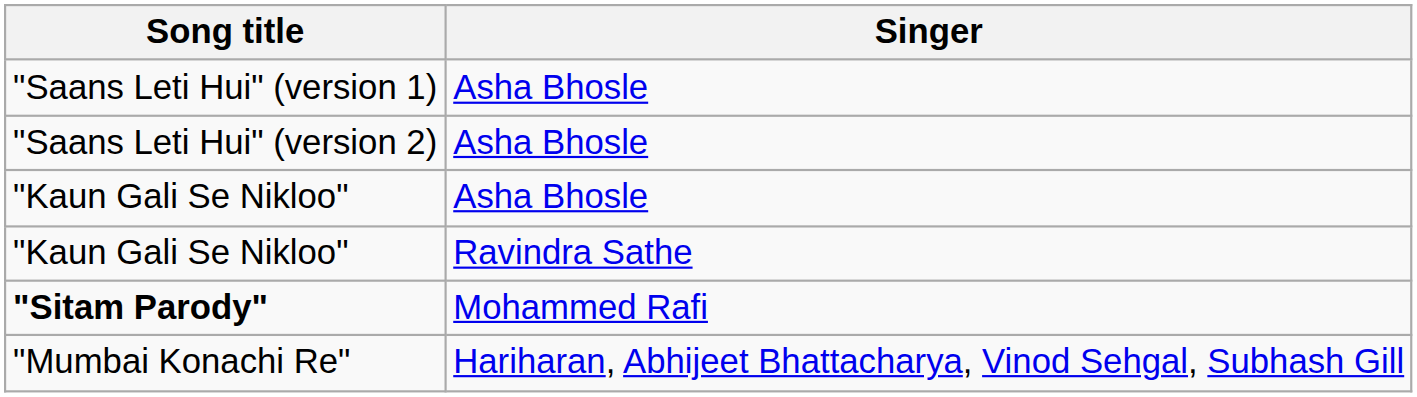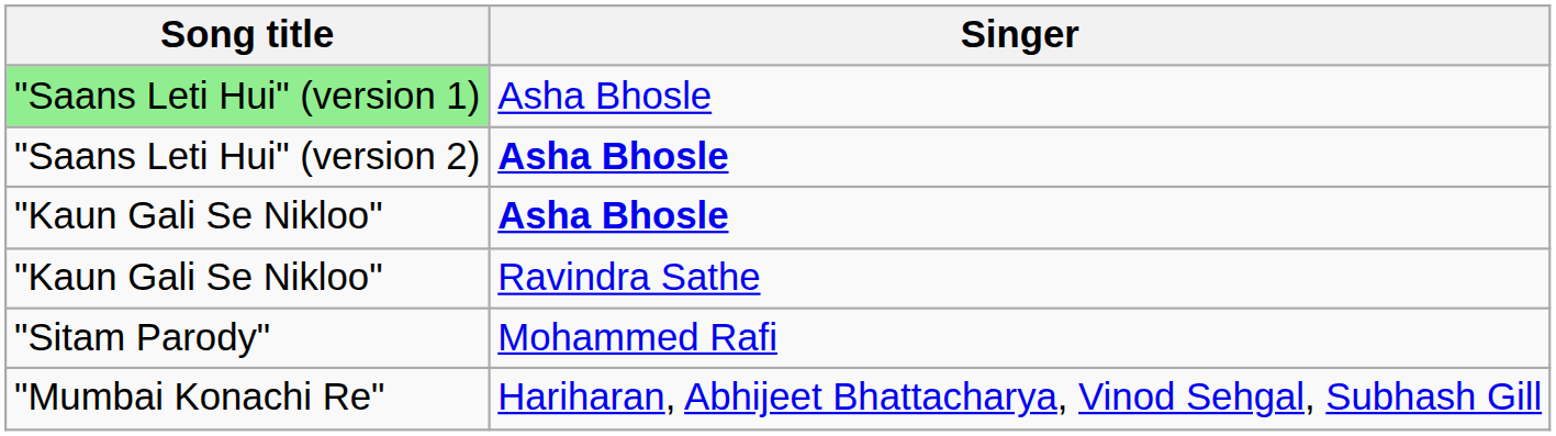row 2 | Song title: no background -> lightgreen background
row 3 | Singer: normal -> bold
row 4 | Singer: normal -> bold
row 6 | Song title: bold -> normal
